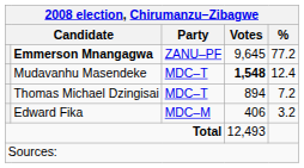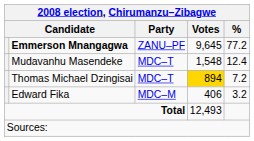Mudavanhu Masendeke | Votes: bold -> normal
Thomas Michael Dzingisai | Votes: no background -> gold background
